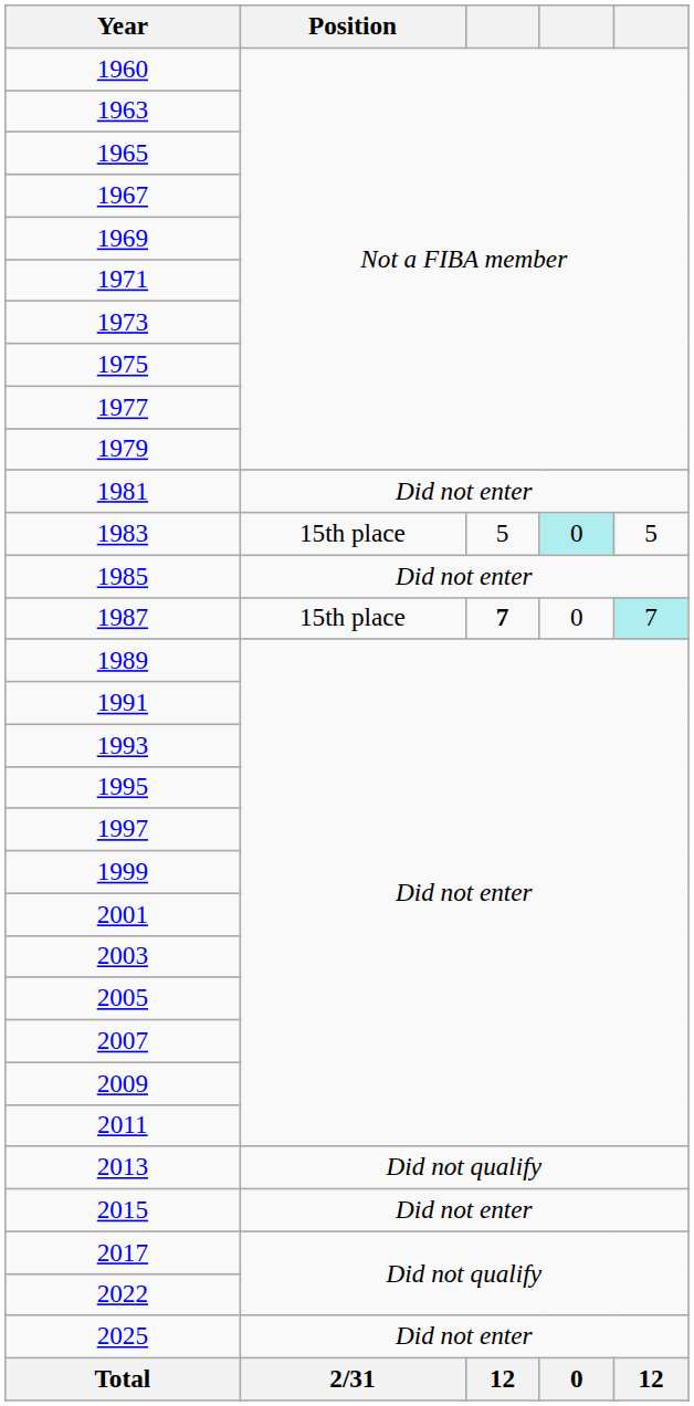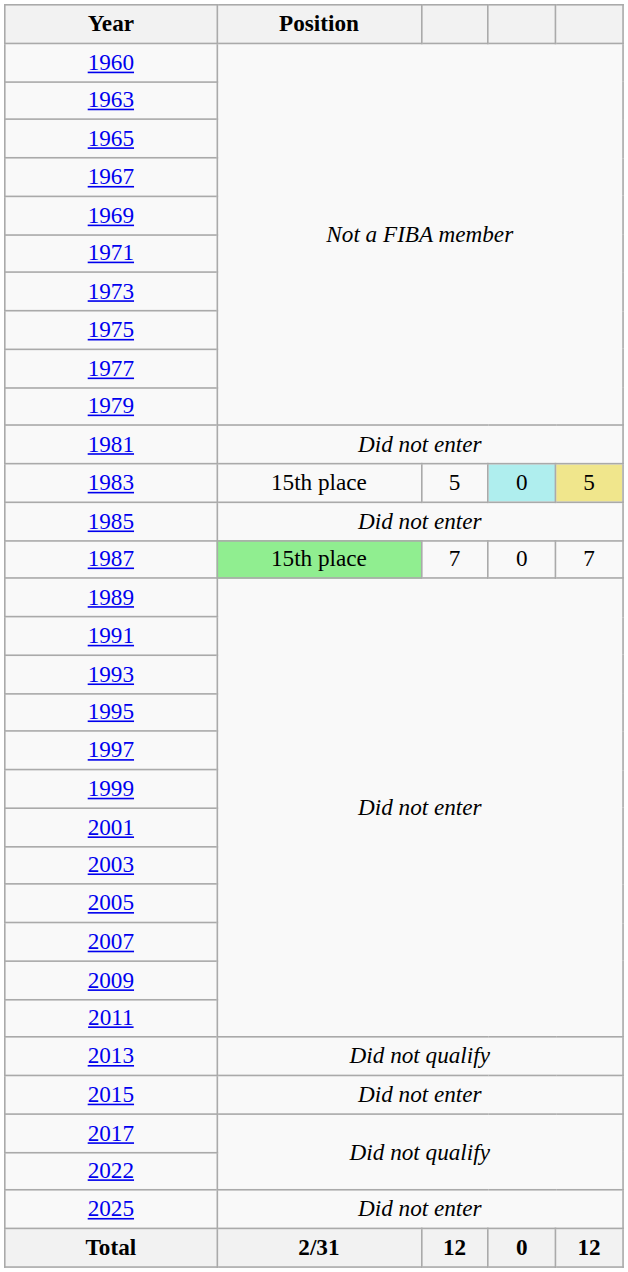1983 | column 5: no background -> khaki background
1987 | Position: no background -> lightgreen background
1987 | column 3: bold -> normal
1987 | column 5: paleturquoise background -> no background
